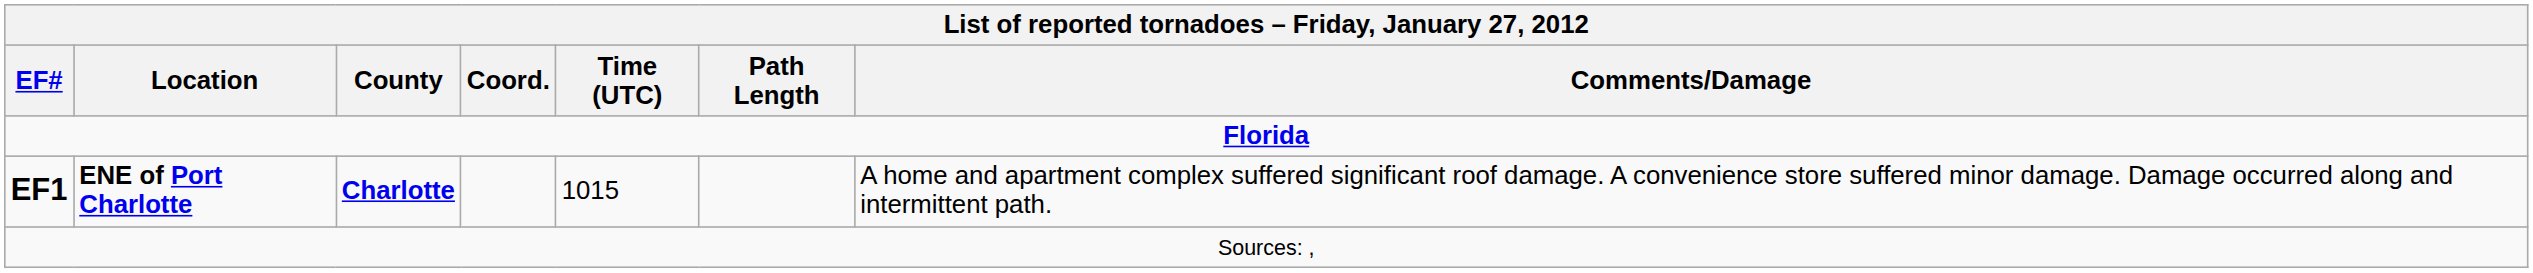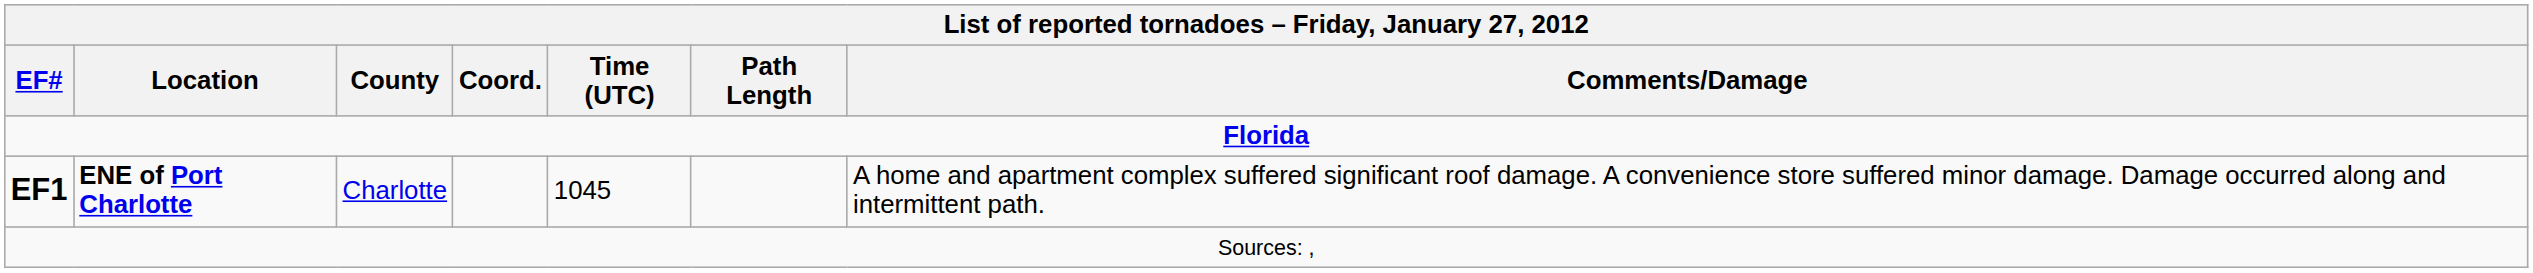EF1 | County: bold -> normal
EF1 | Time (UTC): 1015 -> 1045
